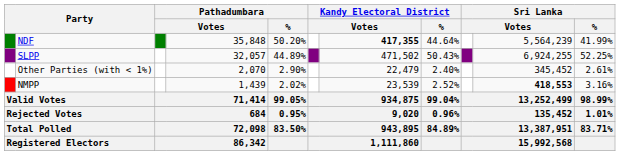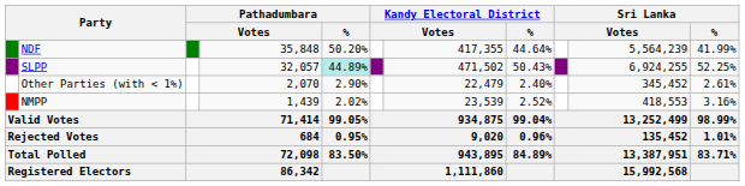NDF | column 7: bold -> normal
SLPP | Pathadumbara / %: no background -> paleturquoise background
NMPP | column 10: bold -> normal
